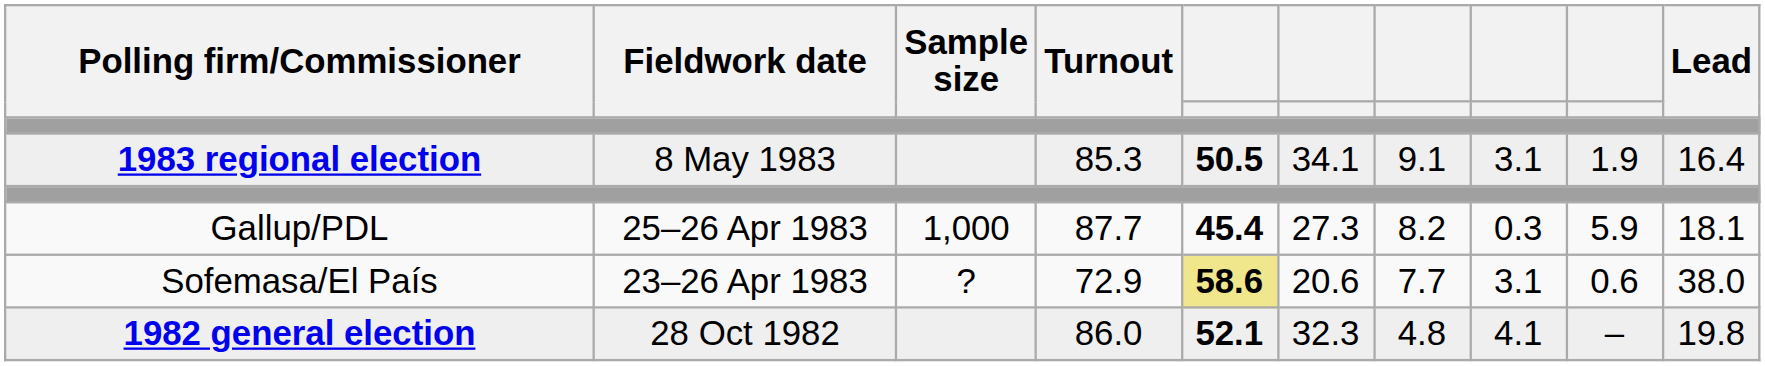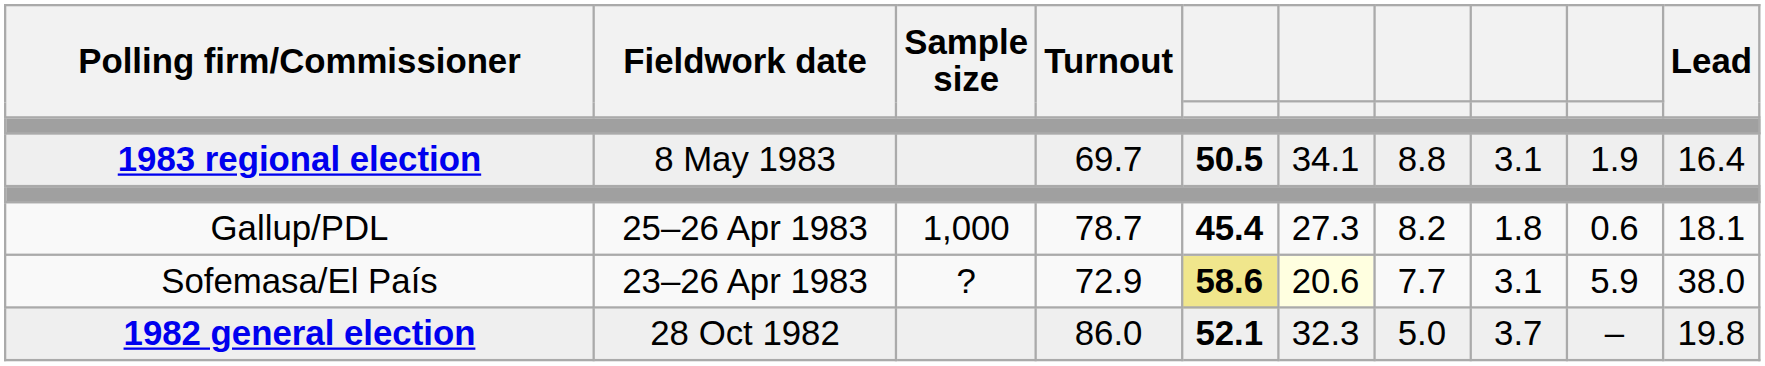1983 regional election | Turnout: 85.3 -> 69.7
1983 regional election | column 7: 9.1 -> 8.8
Gallup/PDL | Turnout: 87.7 -> 78.7
Gallup/PDL | column 8: 0.3 -> 1.8
Gallup/PDL | column 9: 5.9 -> 0.6
Sofemasa/El País | column 6: no background -> lightyellow background
Sofemasa/El País | column 9: 0.6 -> 5.9
1982 general election | column 7: 4.8 -> 5.0
1982 general election | column 8: 4.1 -> 3.7
